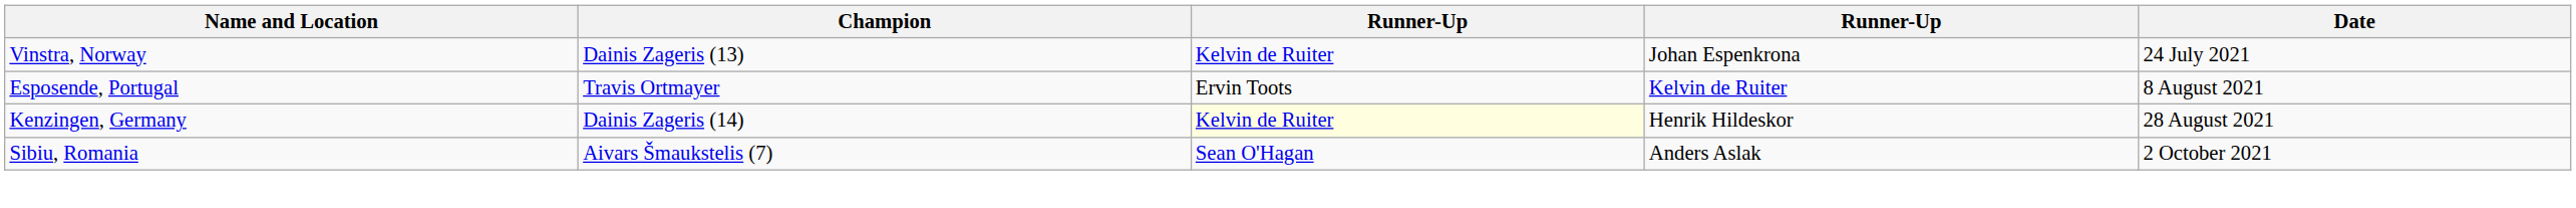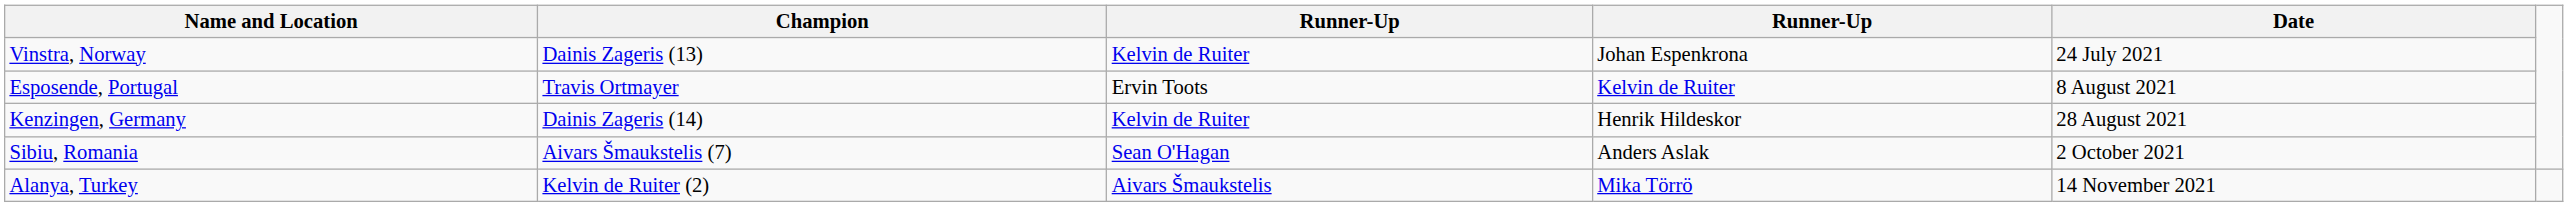Kenzingen, Germany | column 3: lightyellow background -> no background
+ row: Alanya, Turkey | Kelvin de Ruiter (2) | Aivars Šmaukstelis | Mika Törrö | 14 November 2021
